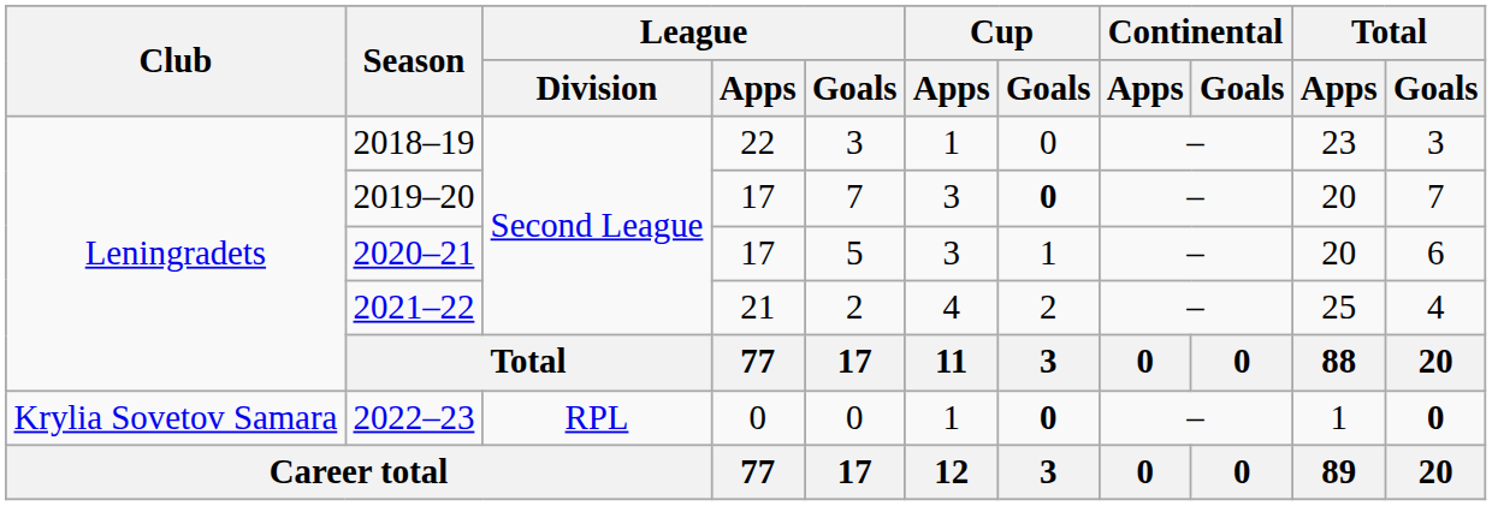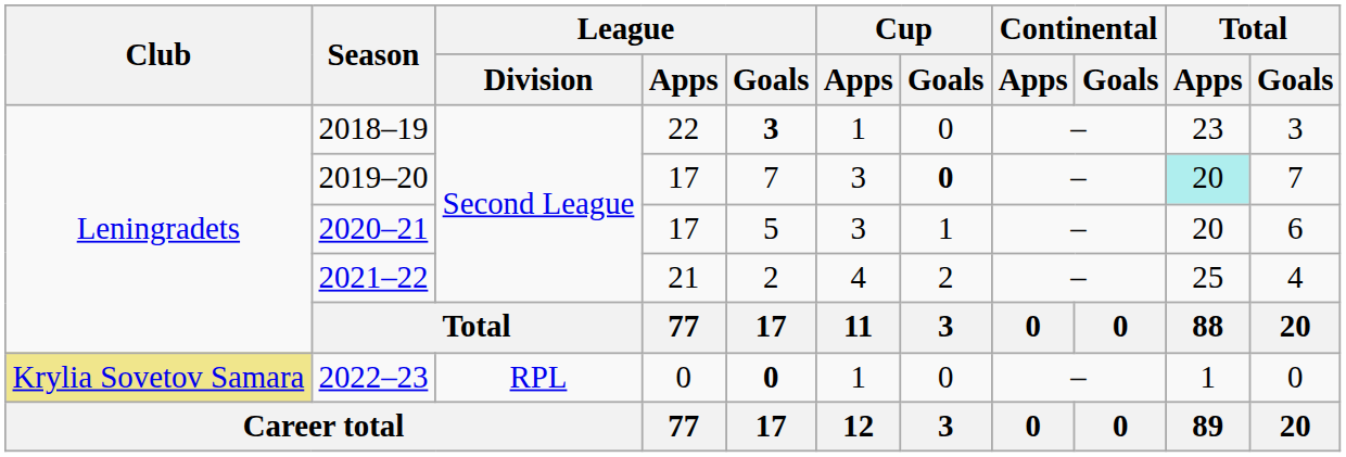2018–19 | League / Goals: normal -> bold
2019–20 | Total / Apps: no background -> paleturquoise background
2022–23 | Club: no background -> khaki background
2022–23 | League / Goals: normal -> bold
2022–23 | Cup / Goals: bold -> normal
2022–23 | Total / Goals: bold -> normal
